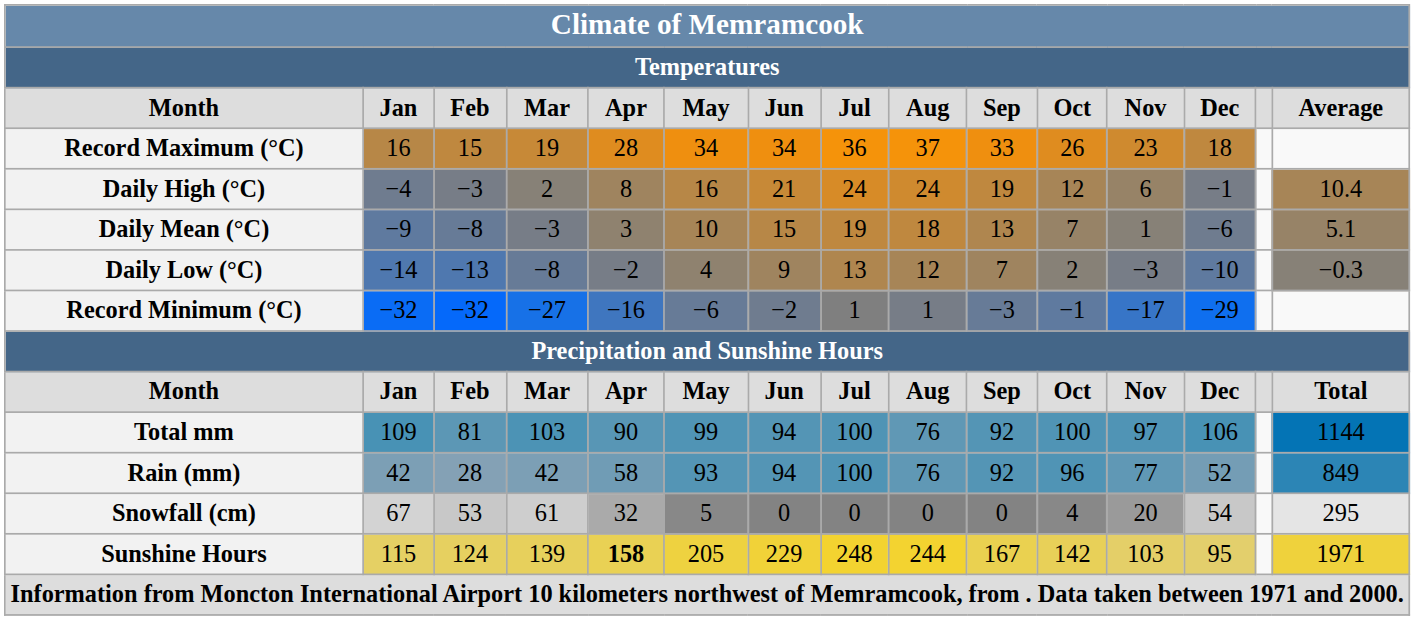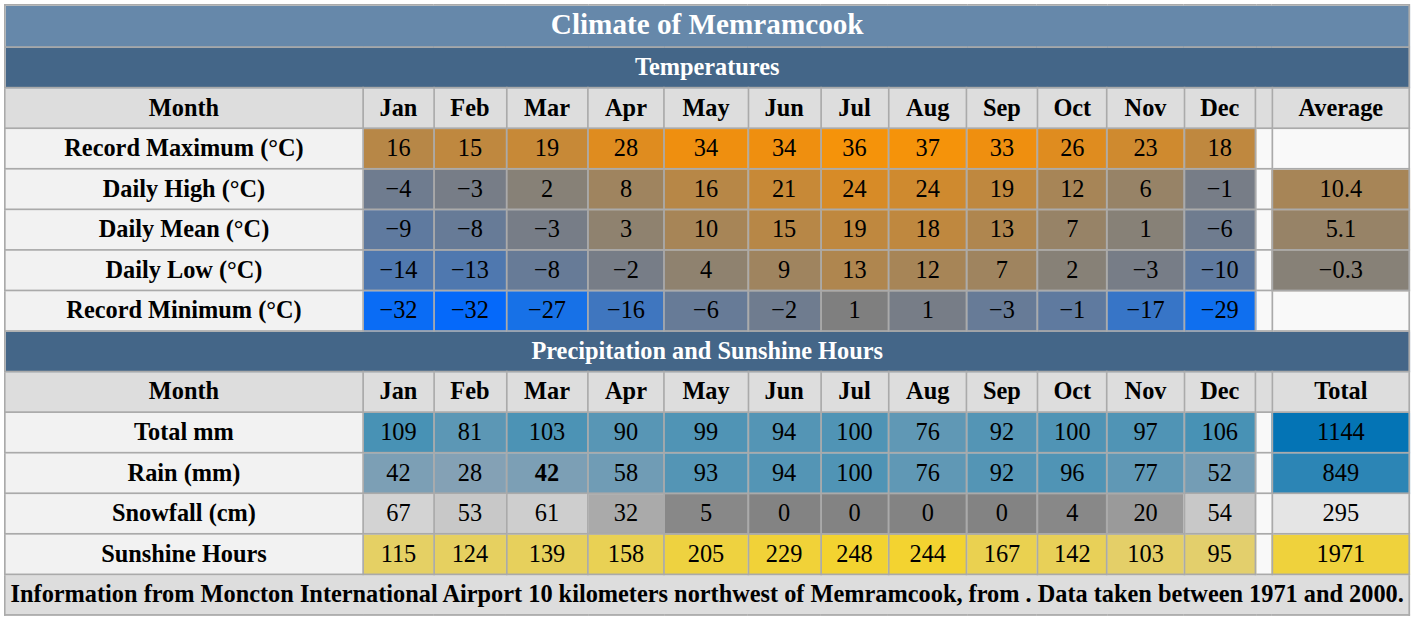Rain (mm) | Mar: normal -> bold
Sunshine Hours | Apr: bold -> normal
